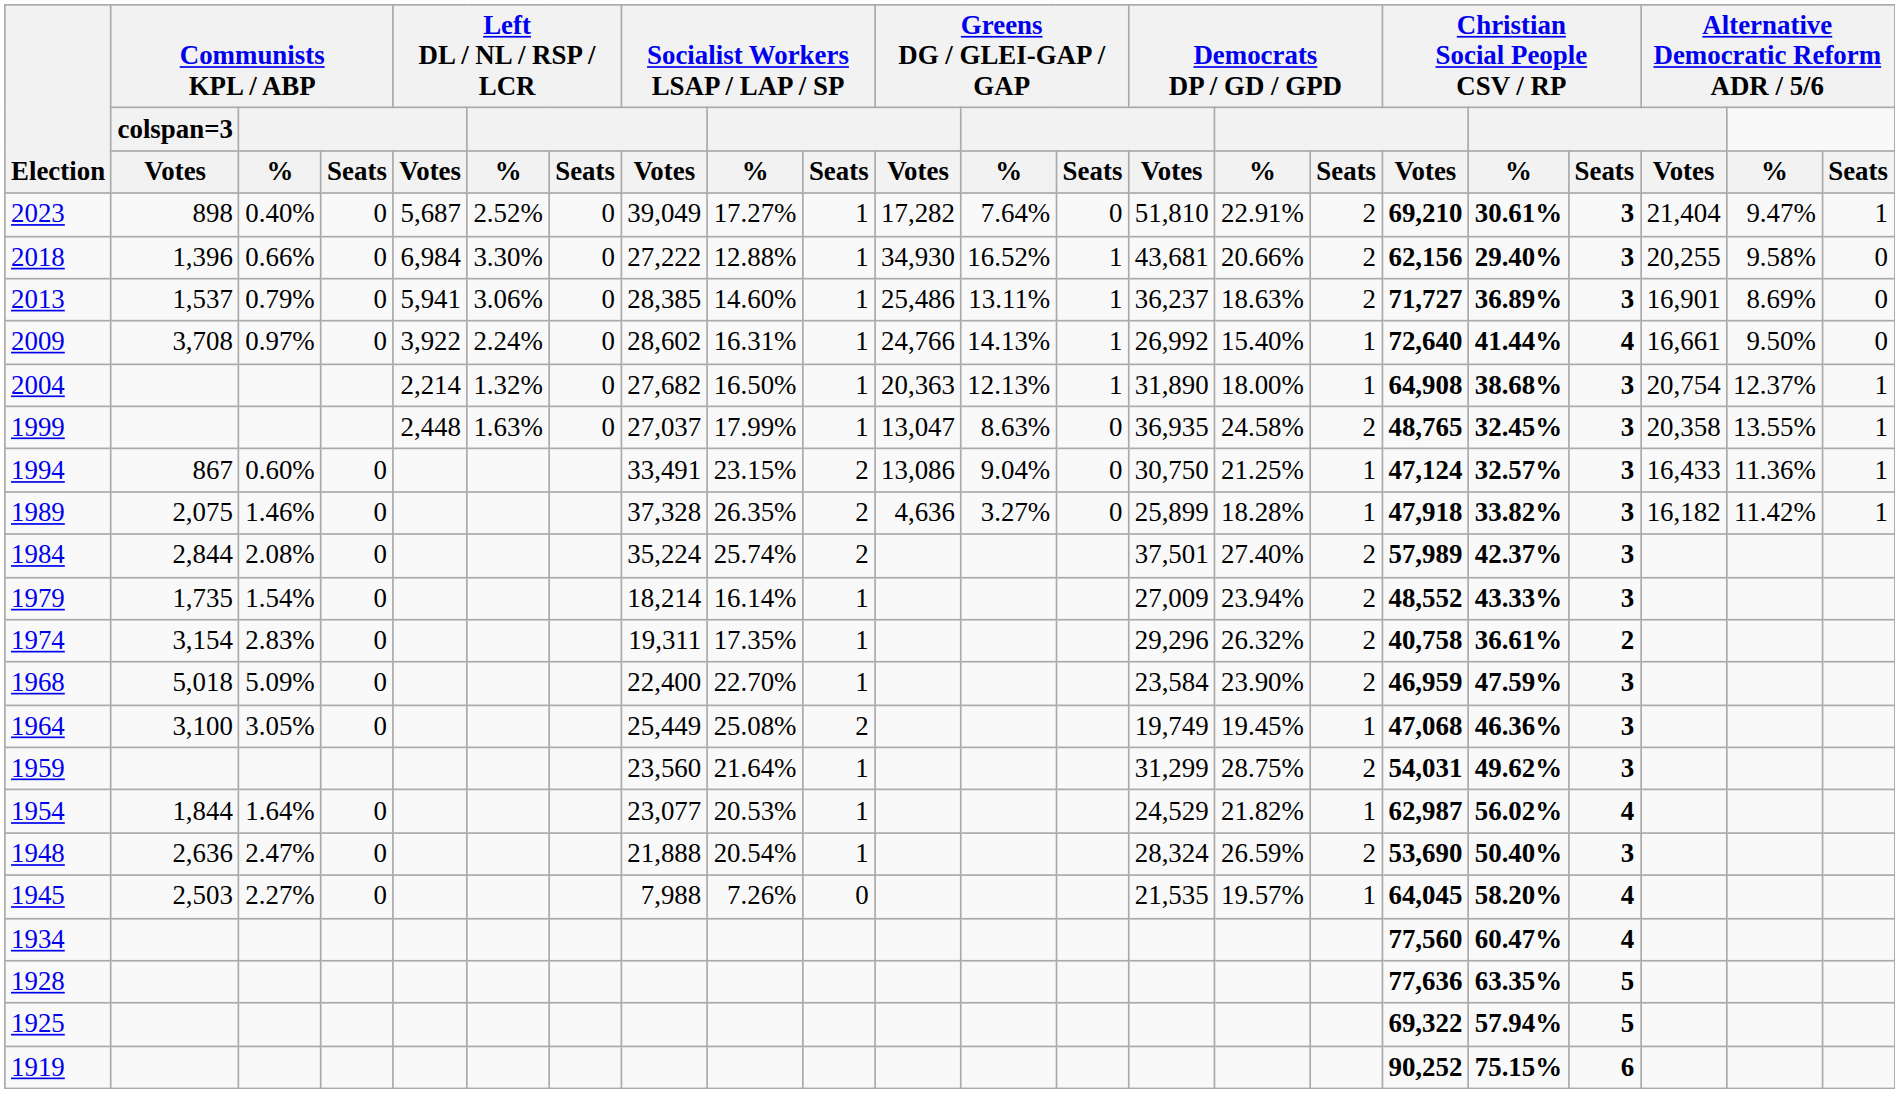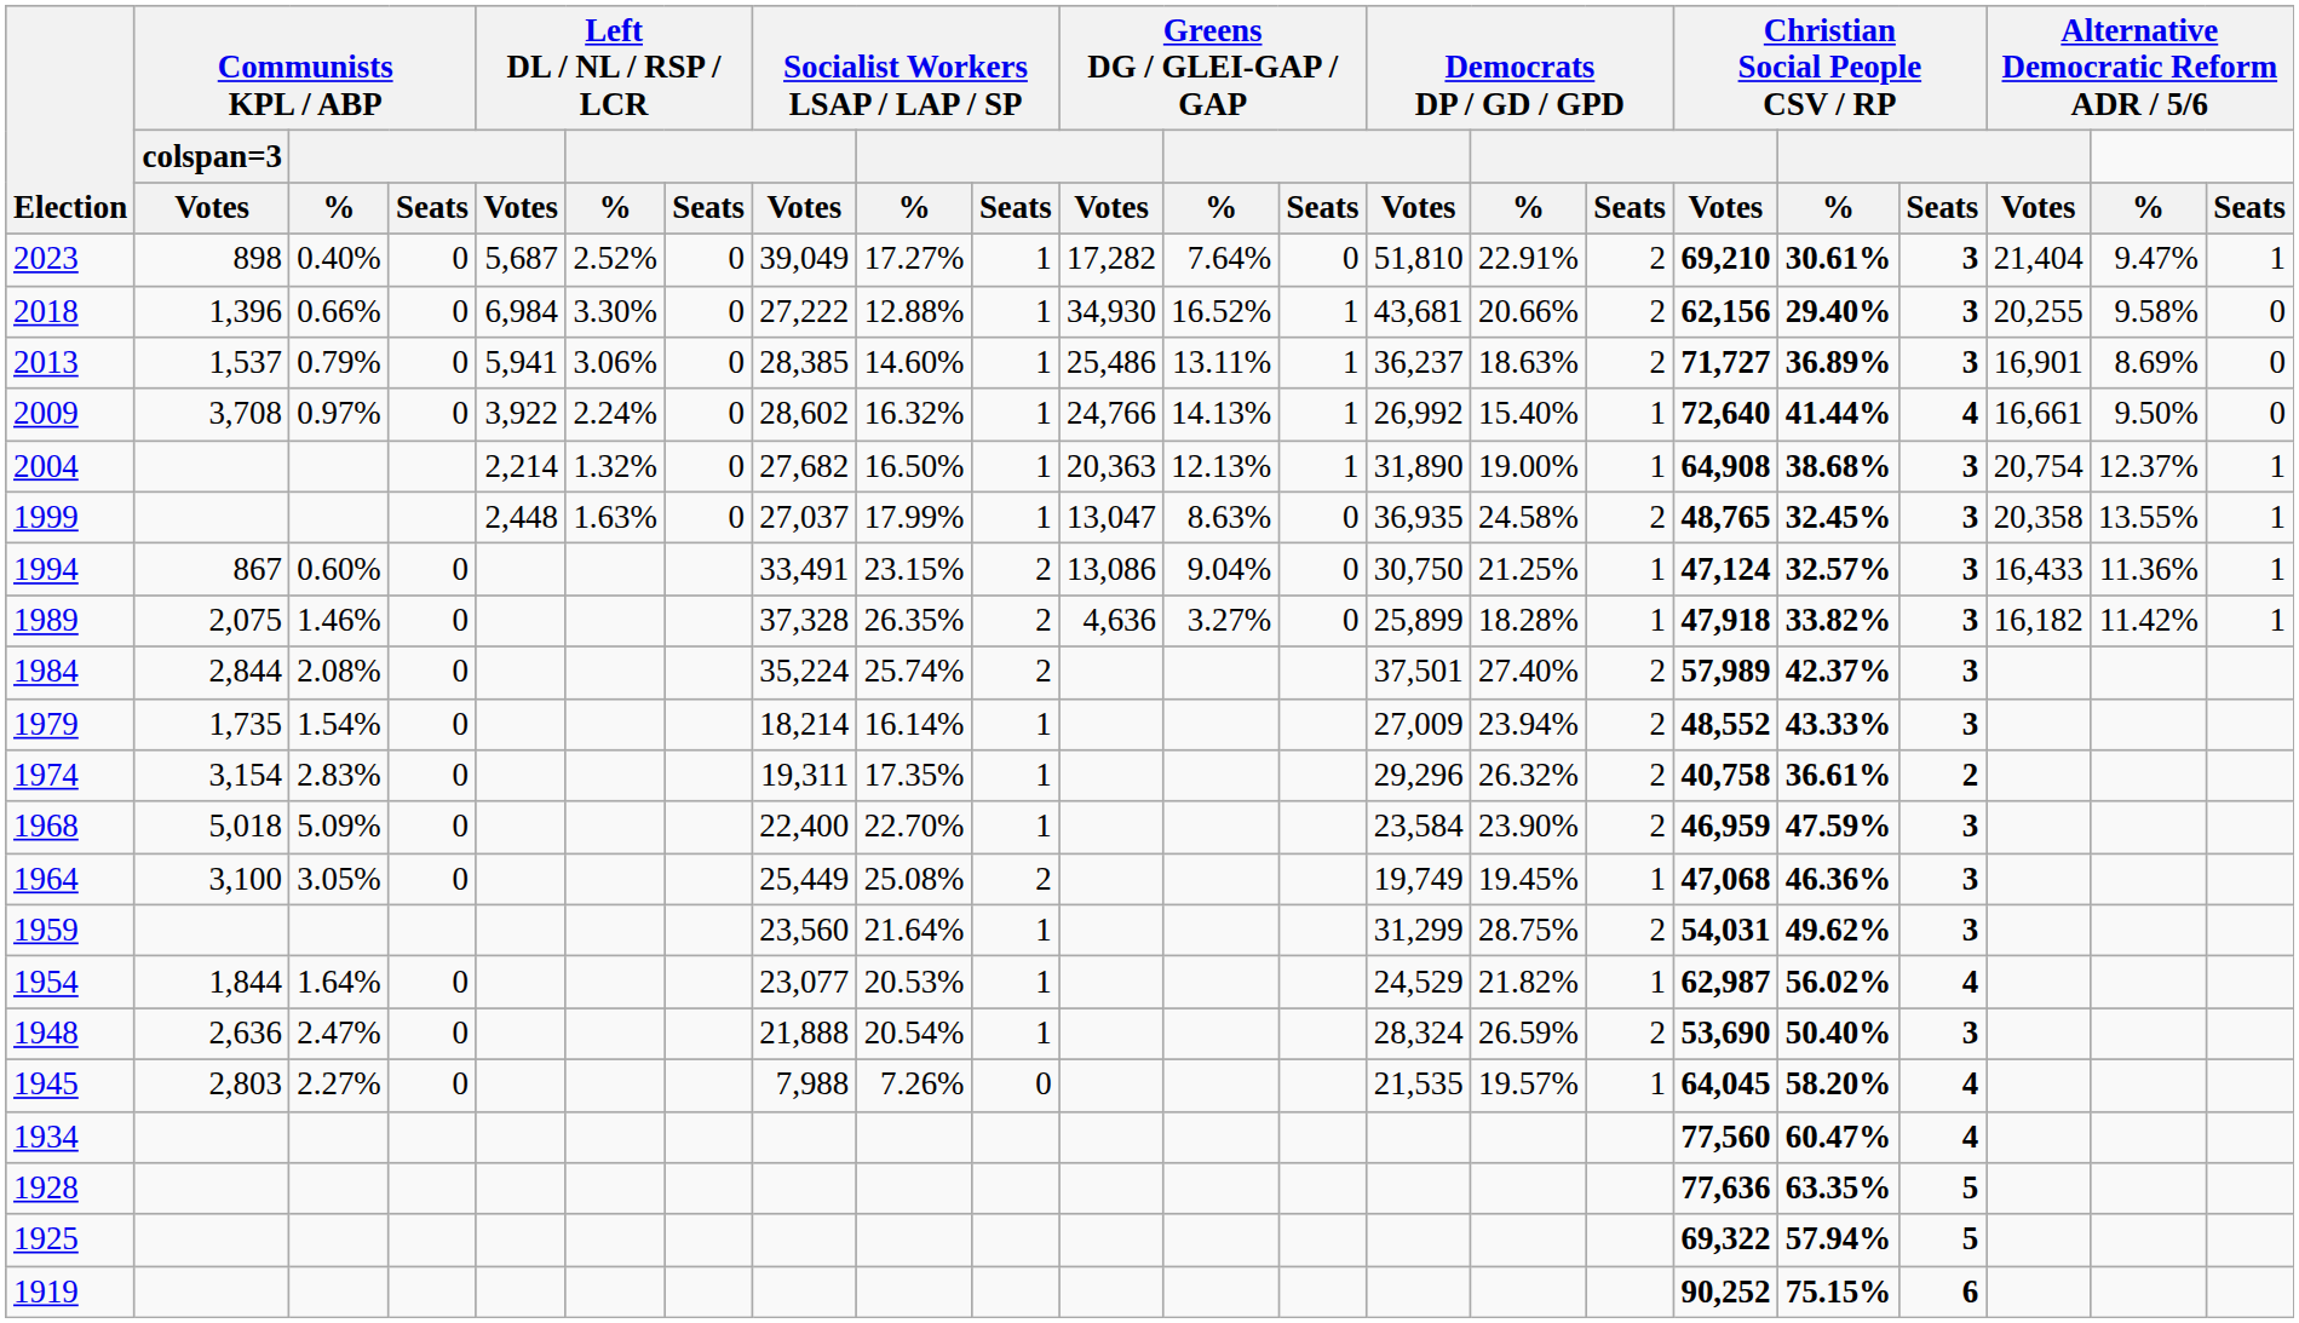2009 | Socialist Workers LSAP / LAP / SP / %: 16.31% -> 16.32%
2004 | Democrats DP / GD / GPD / %: 18.00% -> 19.00%
1945 | Communists KPL / ABP / colspan=3 / Votes: 2,503 -> 2,803
